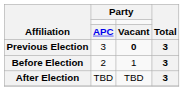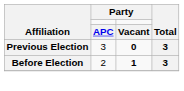Before Election | column 3: normal -> bold
- row: After Election | TBD | TBD | 3
